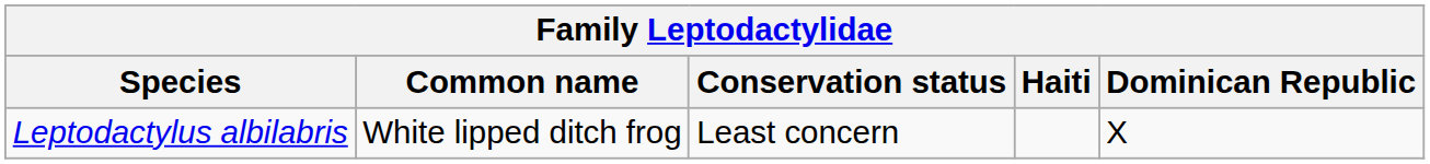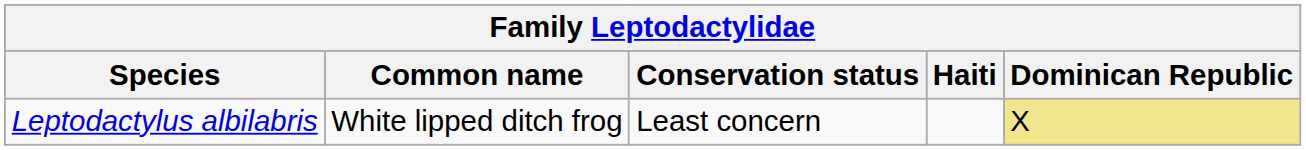Leptodactylus albilabris | Dominican Republic: no background -> khaki background
